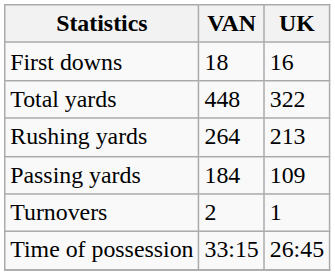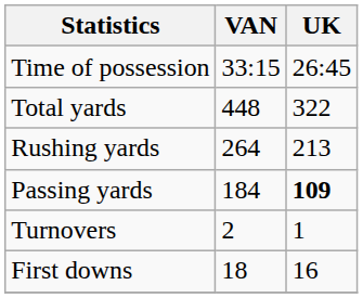rows swapped: First downs <-> Time of possession
Passing yards | UK: normal -> bold
